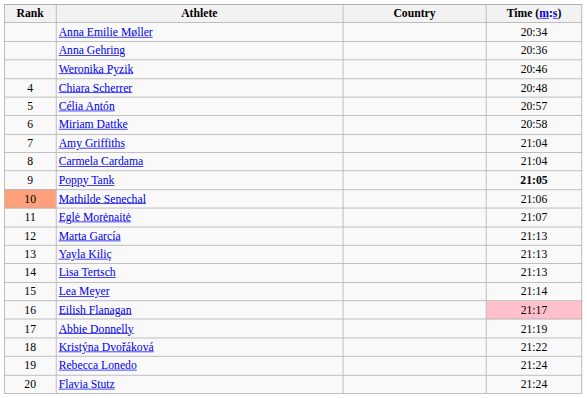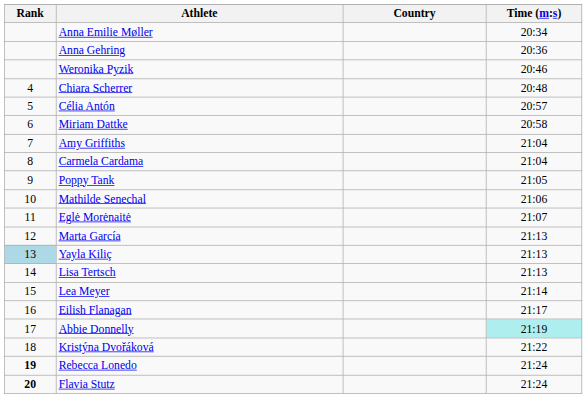Poppy Tank | Time (m:s): bold -> normal
Mathilde Senechal | Rank: lightsalmon background -> no background
Yayla Kiliç | Rank: no background -> lightblue background
Eilish Flanagan | Time (m:s): pink background -> no background
Abbie Donnelly | Time (m:s): no background -> paleturquoise background
Rebecca Lonedo | Rank: normal -> bold
Flavia Stutz | Rank: normal -> bold
